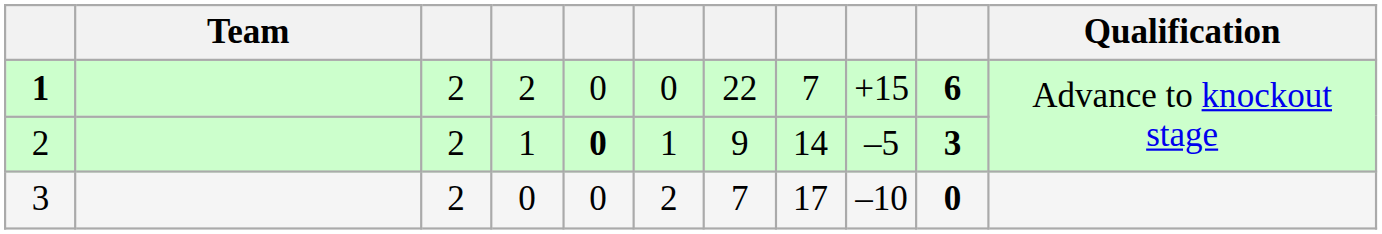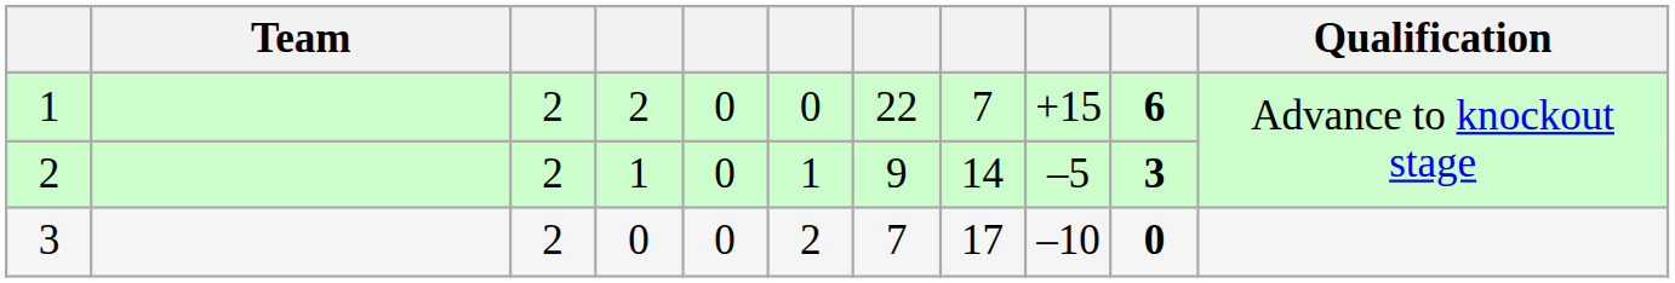row 2 | column 1: bold -> normal
row 3 | column 5: bold -> normal
